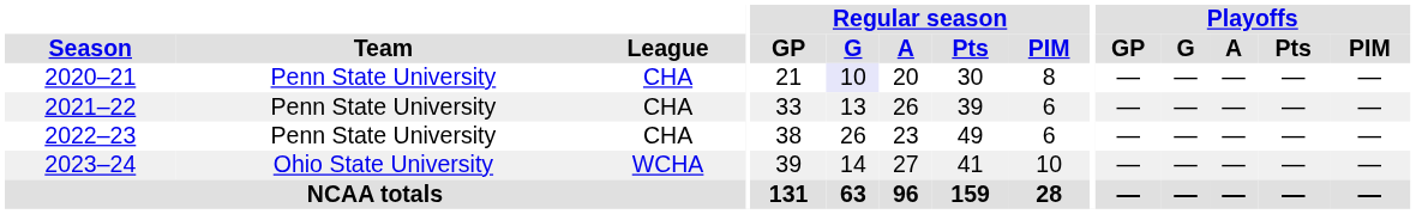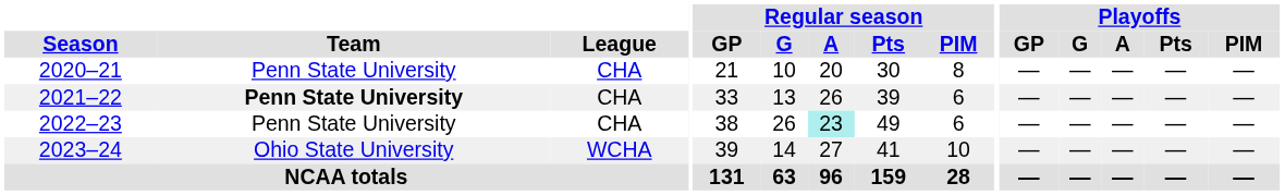2020–21 | Regular season / G: lavender background -> no background
2021–22 | Team: normal -> bold
2022–23 | Regular season / A: no background -> paleturquoise background
